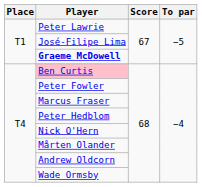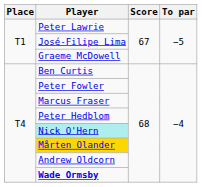Graeme McDowell | Player: bold -> normal
Ben Curtis | Player: pink background -> no background
Nick O'Hern | Player: no background -> paleturquoise background
Mårten Olander | Player: no background -> gold background
Wade Ormsby | Player: normal -> bold
